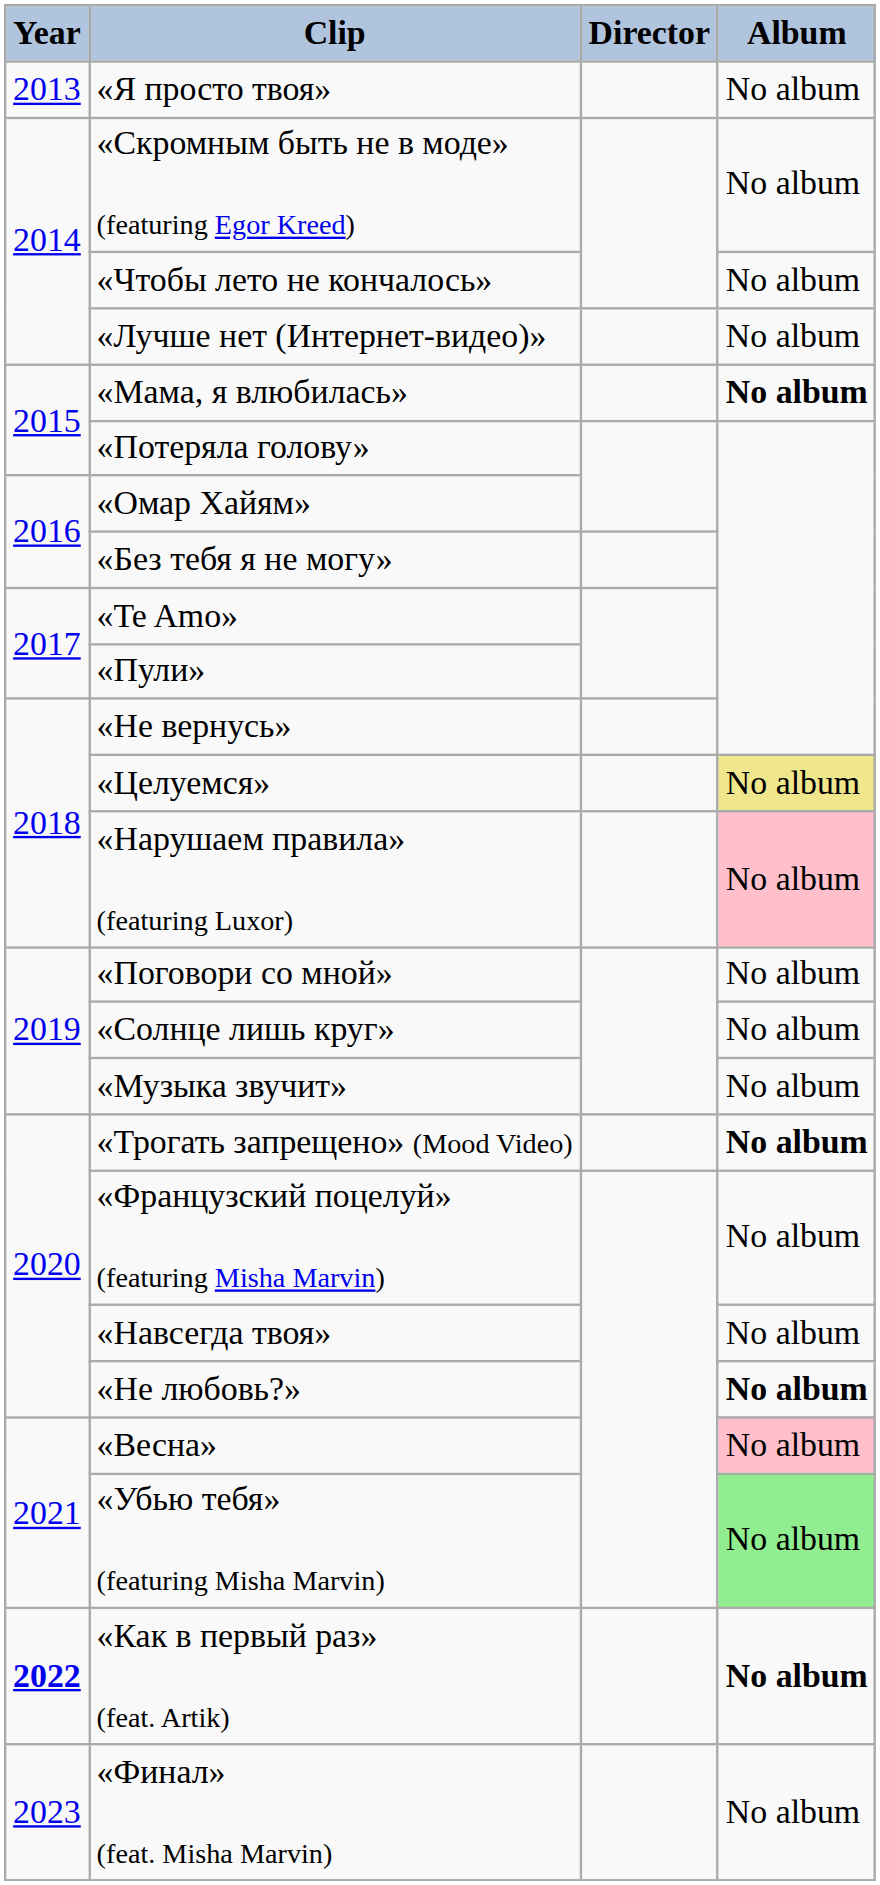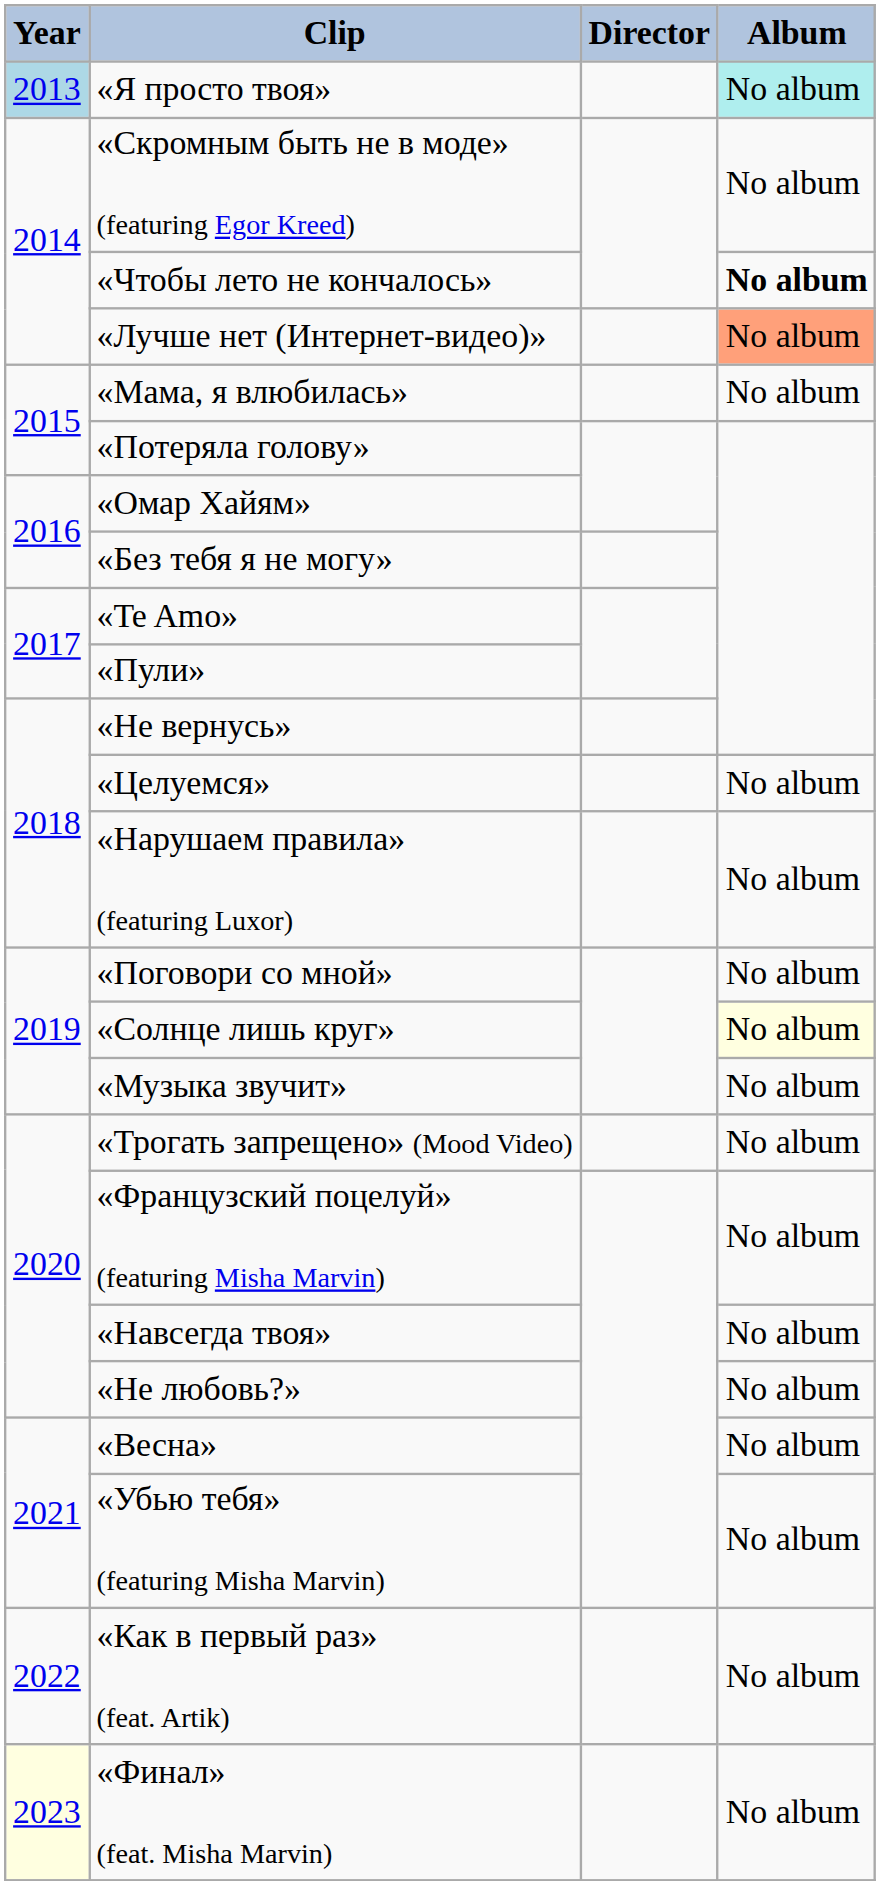«Я просто твоя» | Year: no background -> lightblue background
«Я просто твоя» | Album: no background -> paleturquoise background
«Чтобы лето не кончалось» | Album: normal -> bold
«Лучше нет (Интернет-видео)» | Album: no background -> lightsalmon background
«Мама, я влюбилась» | Album: bold -> normal
«Целуемся» | Album: khaki background -> no background
«Нарушаем правила» (featuring Luxor) | Album: pink background -> no background
«Солнце лишь круг» | Album: no background -> lightyellow background
«Трогать запрещено» (Mood Video) | Album: bold -> normal
«Не любовь?» | Album: bold -> normal
«Весна» | Album: pink background -> no background
«Убью тебя» (featuring Misha Marvin) | Album: lightgreen background -> no background
«Как в первый раз» (feat. Artik) | Year: bold -> normal
«Как в первый раз» (feat. Artik) | Album: bold -> normal
«Финал» (feat. Misha Marvin) | Year: no background -> lightyellow background
